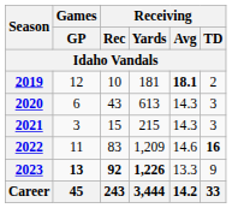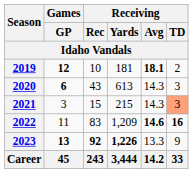2019 | Games / GP: normal -> bold
2020 | Games / GP: normal -> bold
2021 | Receiving / TD: no background -> lightsalmon background
2022 | Receiving / Avg: normal -> bold
